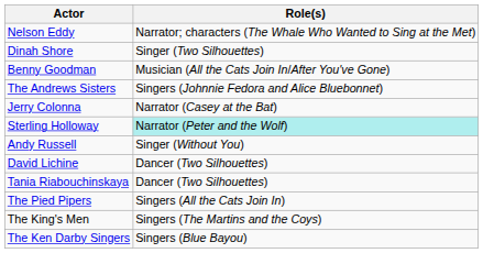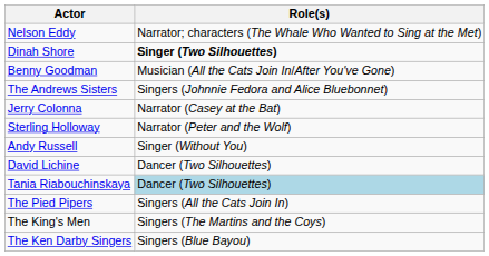Dinah Shore | Role(s): normal -> bold
Sterling Holloway | Role(s): paleturquoise background -> no background
Tania Riabouchinskaya | Role(s): no background -> lightblue background
